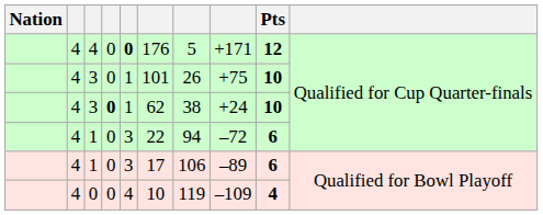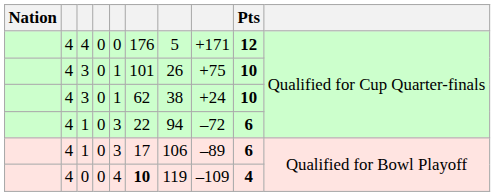row 2 | column 5: bold -> normal
row 4 | column 4: bold -> normal
row 7 | column 6: normal -> bold
